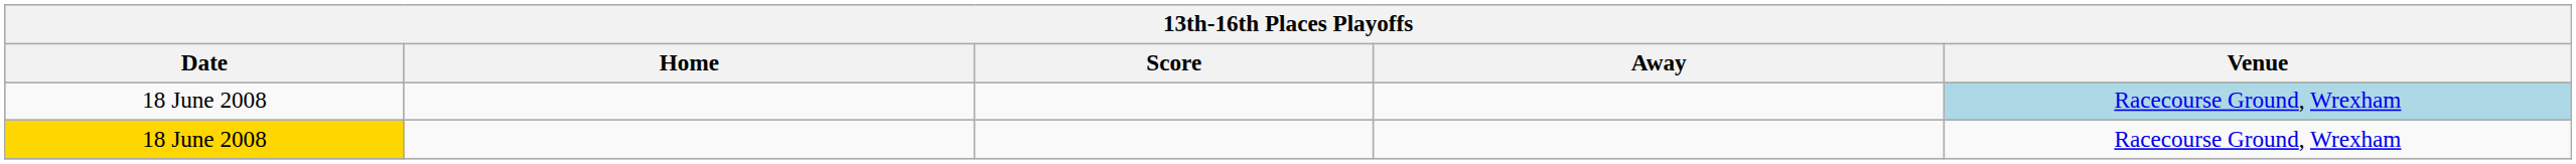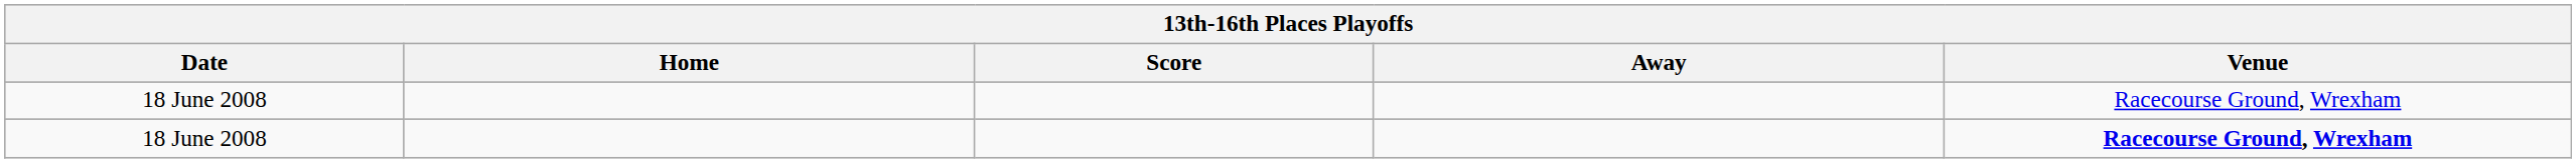row 3 | Venue: lightblue background -> no background
row 4 | Date: gold background -> no background
row 4 | Venue: normal -> bold
